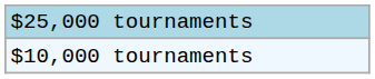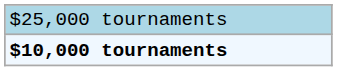row 2 | column 1: normal -> bold
